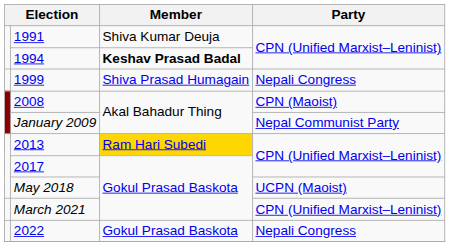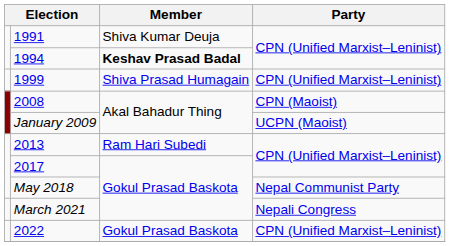1999 | Party: Nepali Congress -> CPN (Unified Marxist–Leninist)
January 2009 | Party: Nepal Communist Party -> UCPN (Maoist)
2013 | Member: gold background -> no background
May 2018 | Party: UCPN (Maoist) -> Nepal Communist Party
March 2021 | Party: CPN (Unified Marxist–Leninist) -> Nepali Congress
2022 | Party: Nepali Congress -> CPN (Unified Marxist–Leninist)
